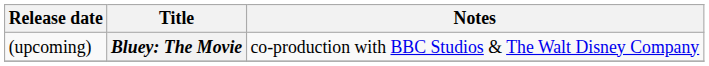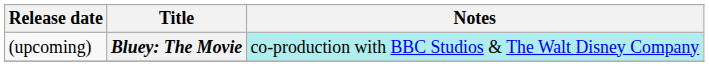Bluey: The Movie | Notes: no background -> paleturquoise background
